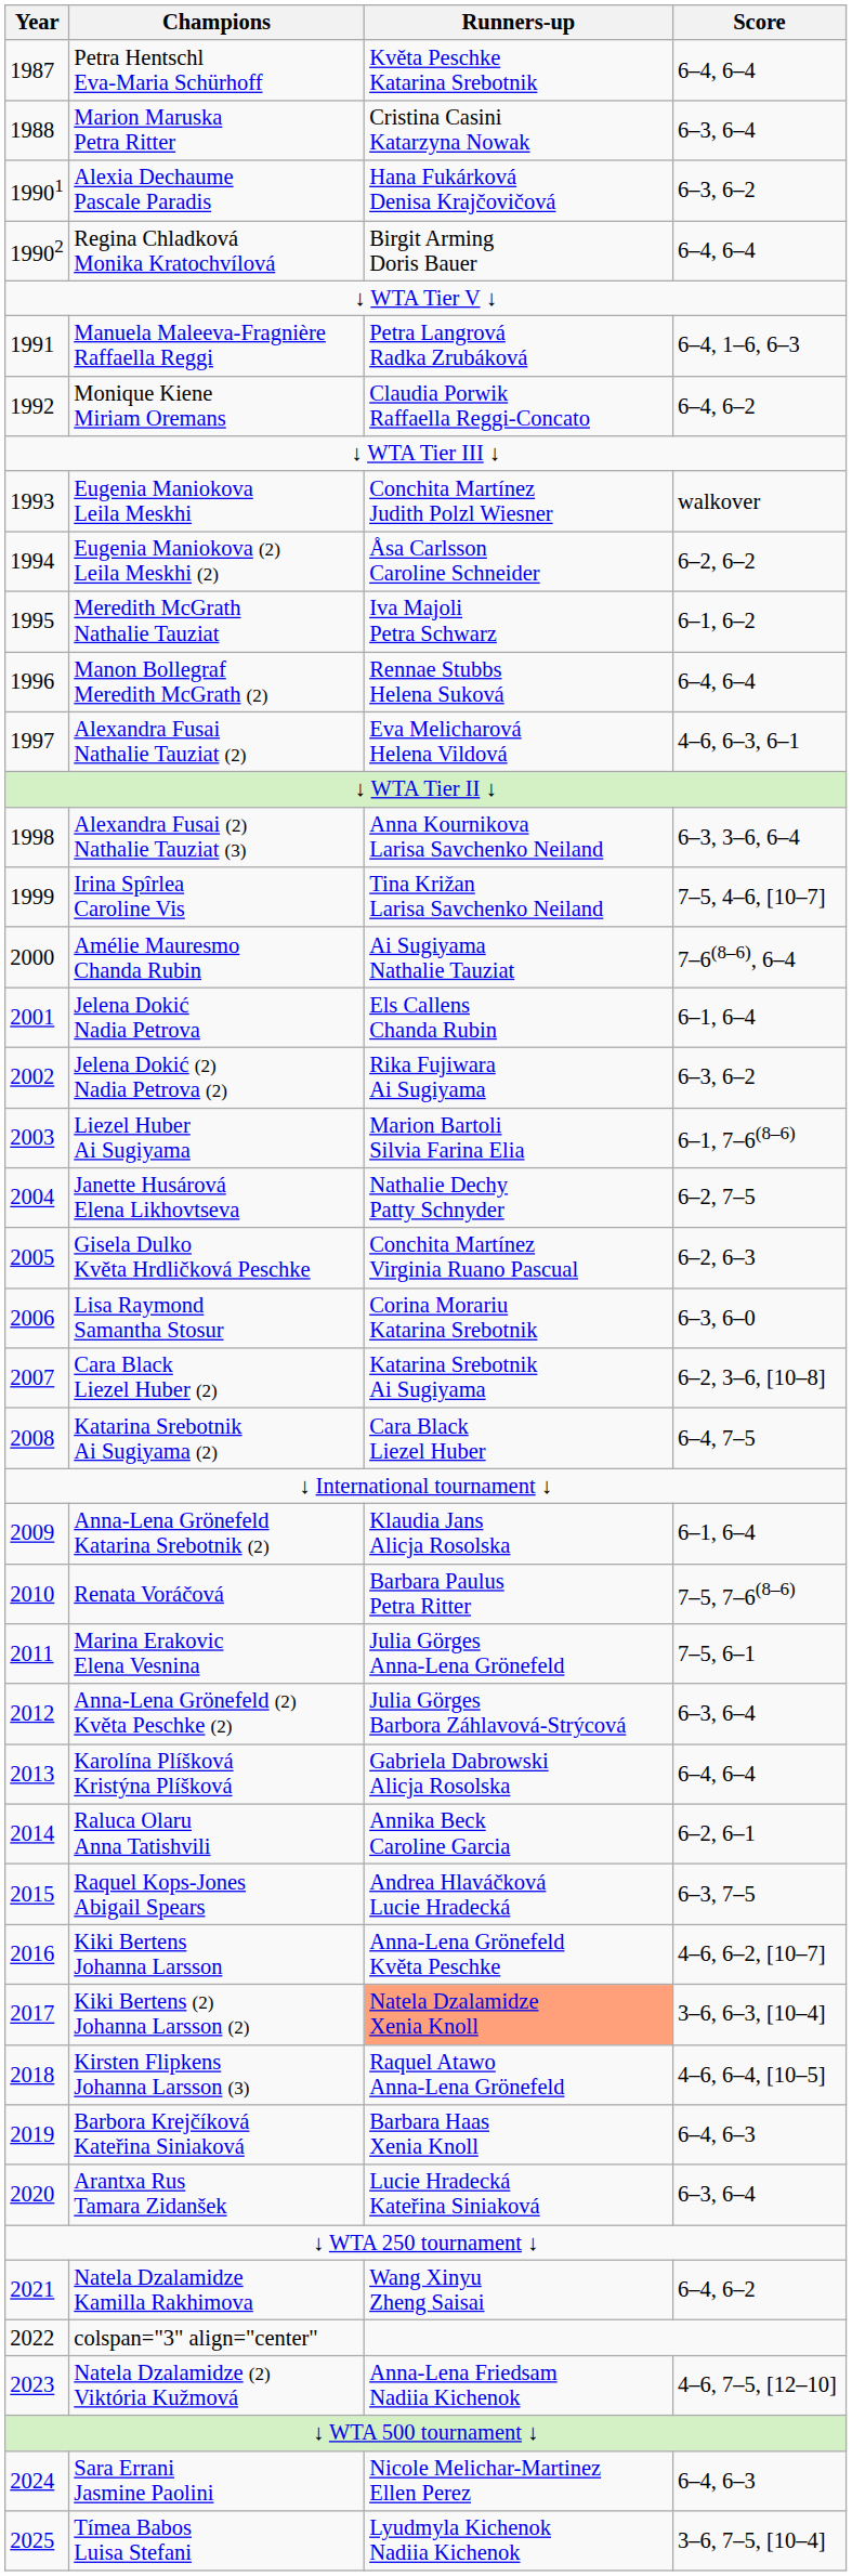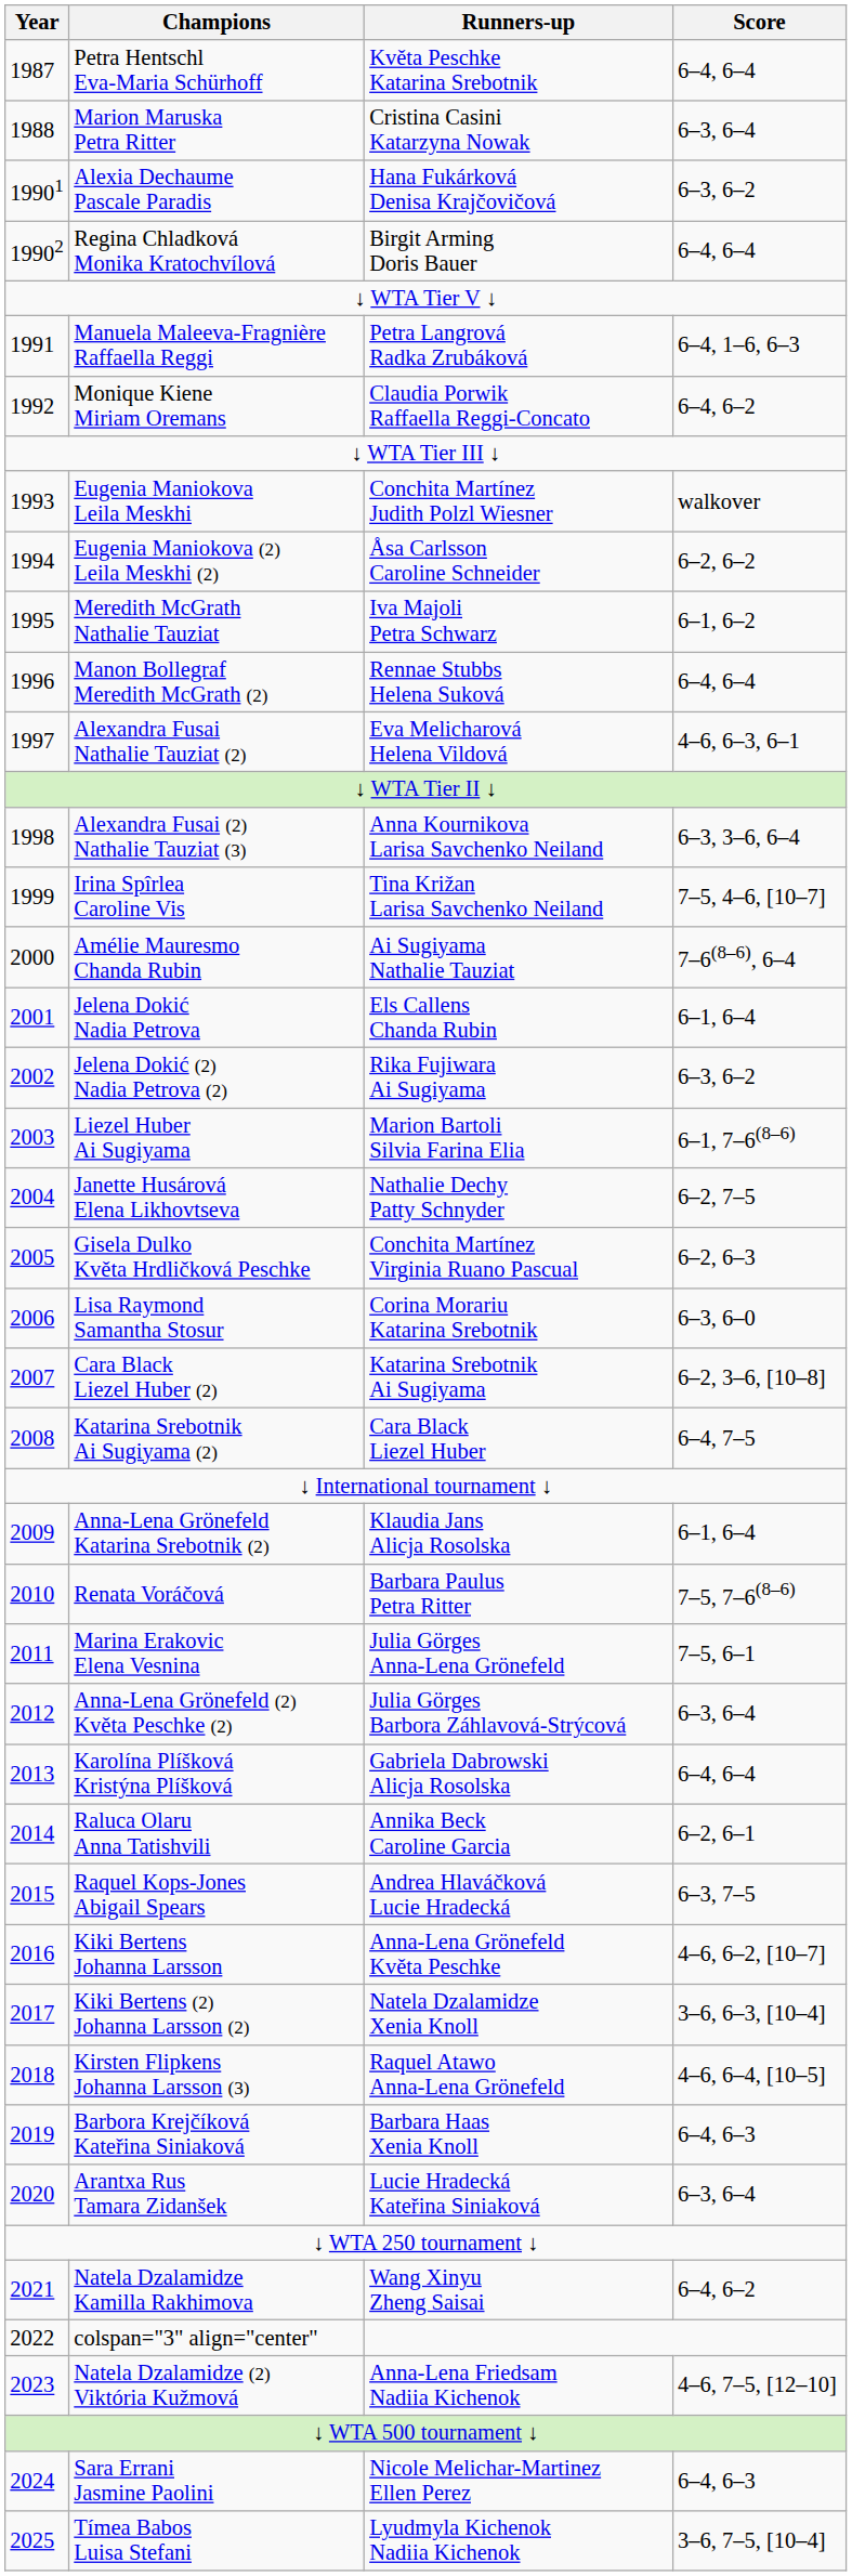Kiki Bertens (2) Johanna Larsson (2) | Runners-up: lightsalmon background -> no background
